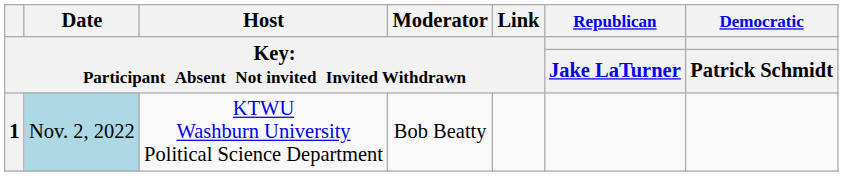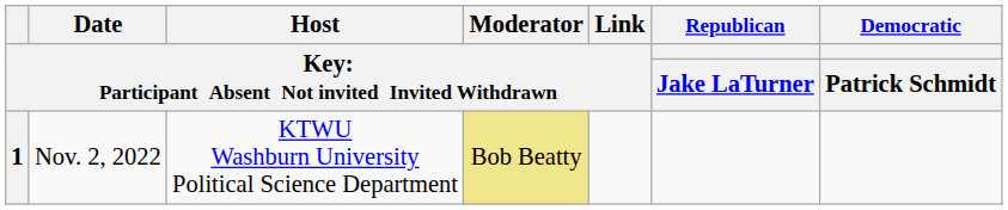1 | column 2: lightblue background -> no background
1 | column 4: no background -> khaki background
